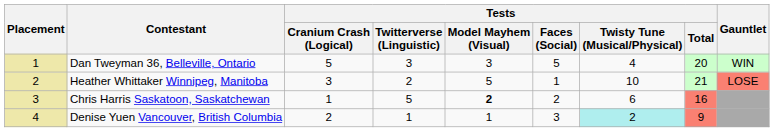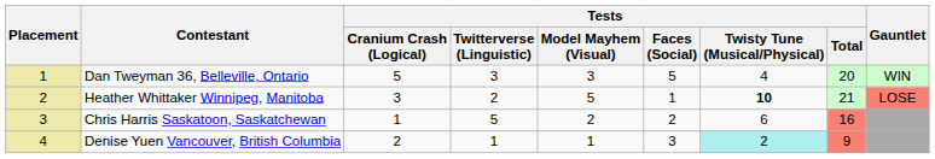Heather Whittaker Winnipeg, Manitoba | Tests / Twisty Tune (Musical/Physical): normal -> bold
Chris Harris Saskatoon, Saskatchewan | Tests / Model Mayhem (Visual): bold -> normal
